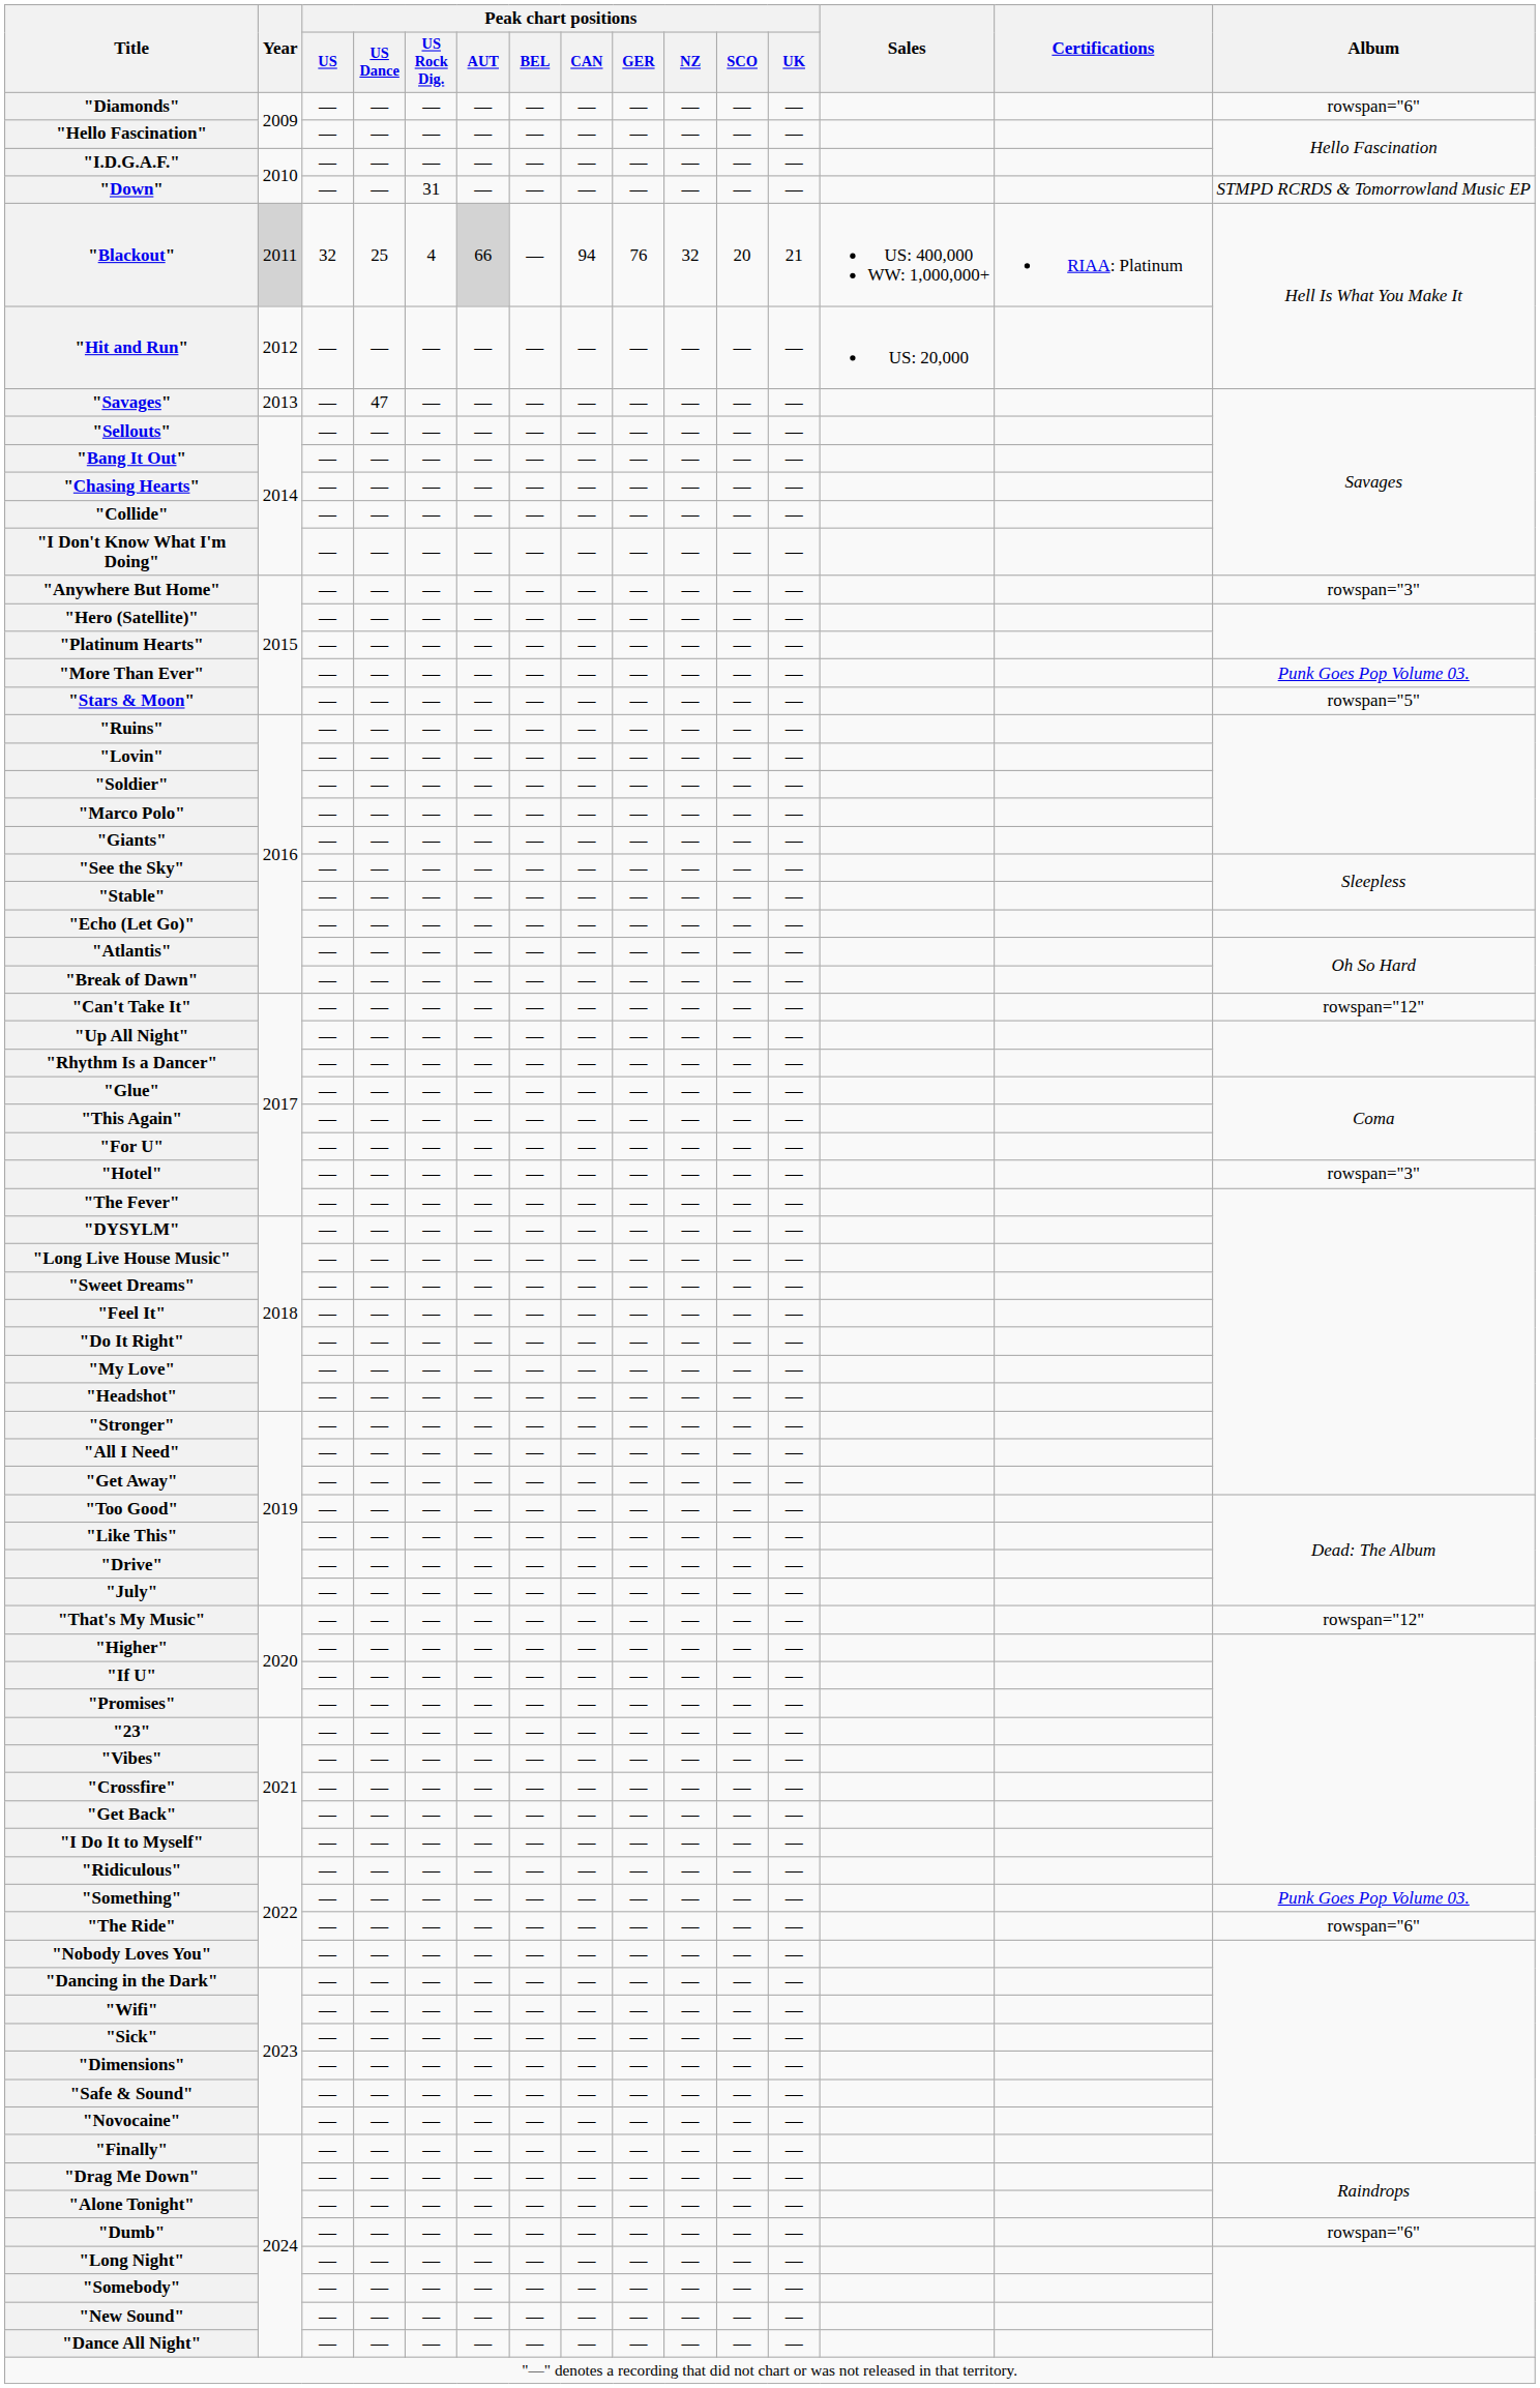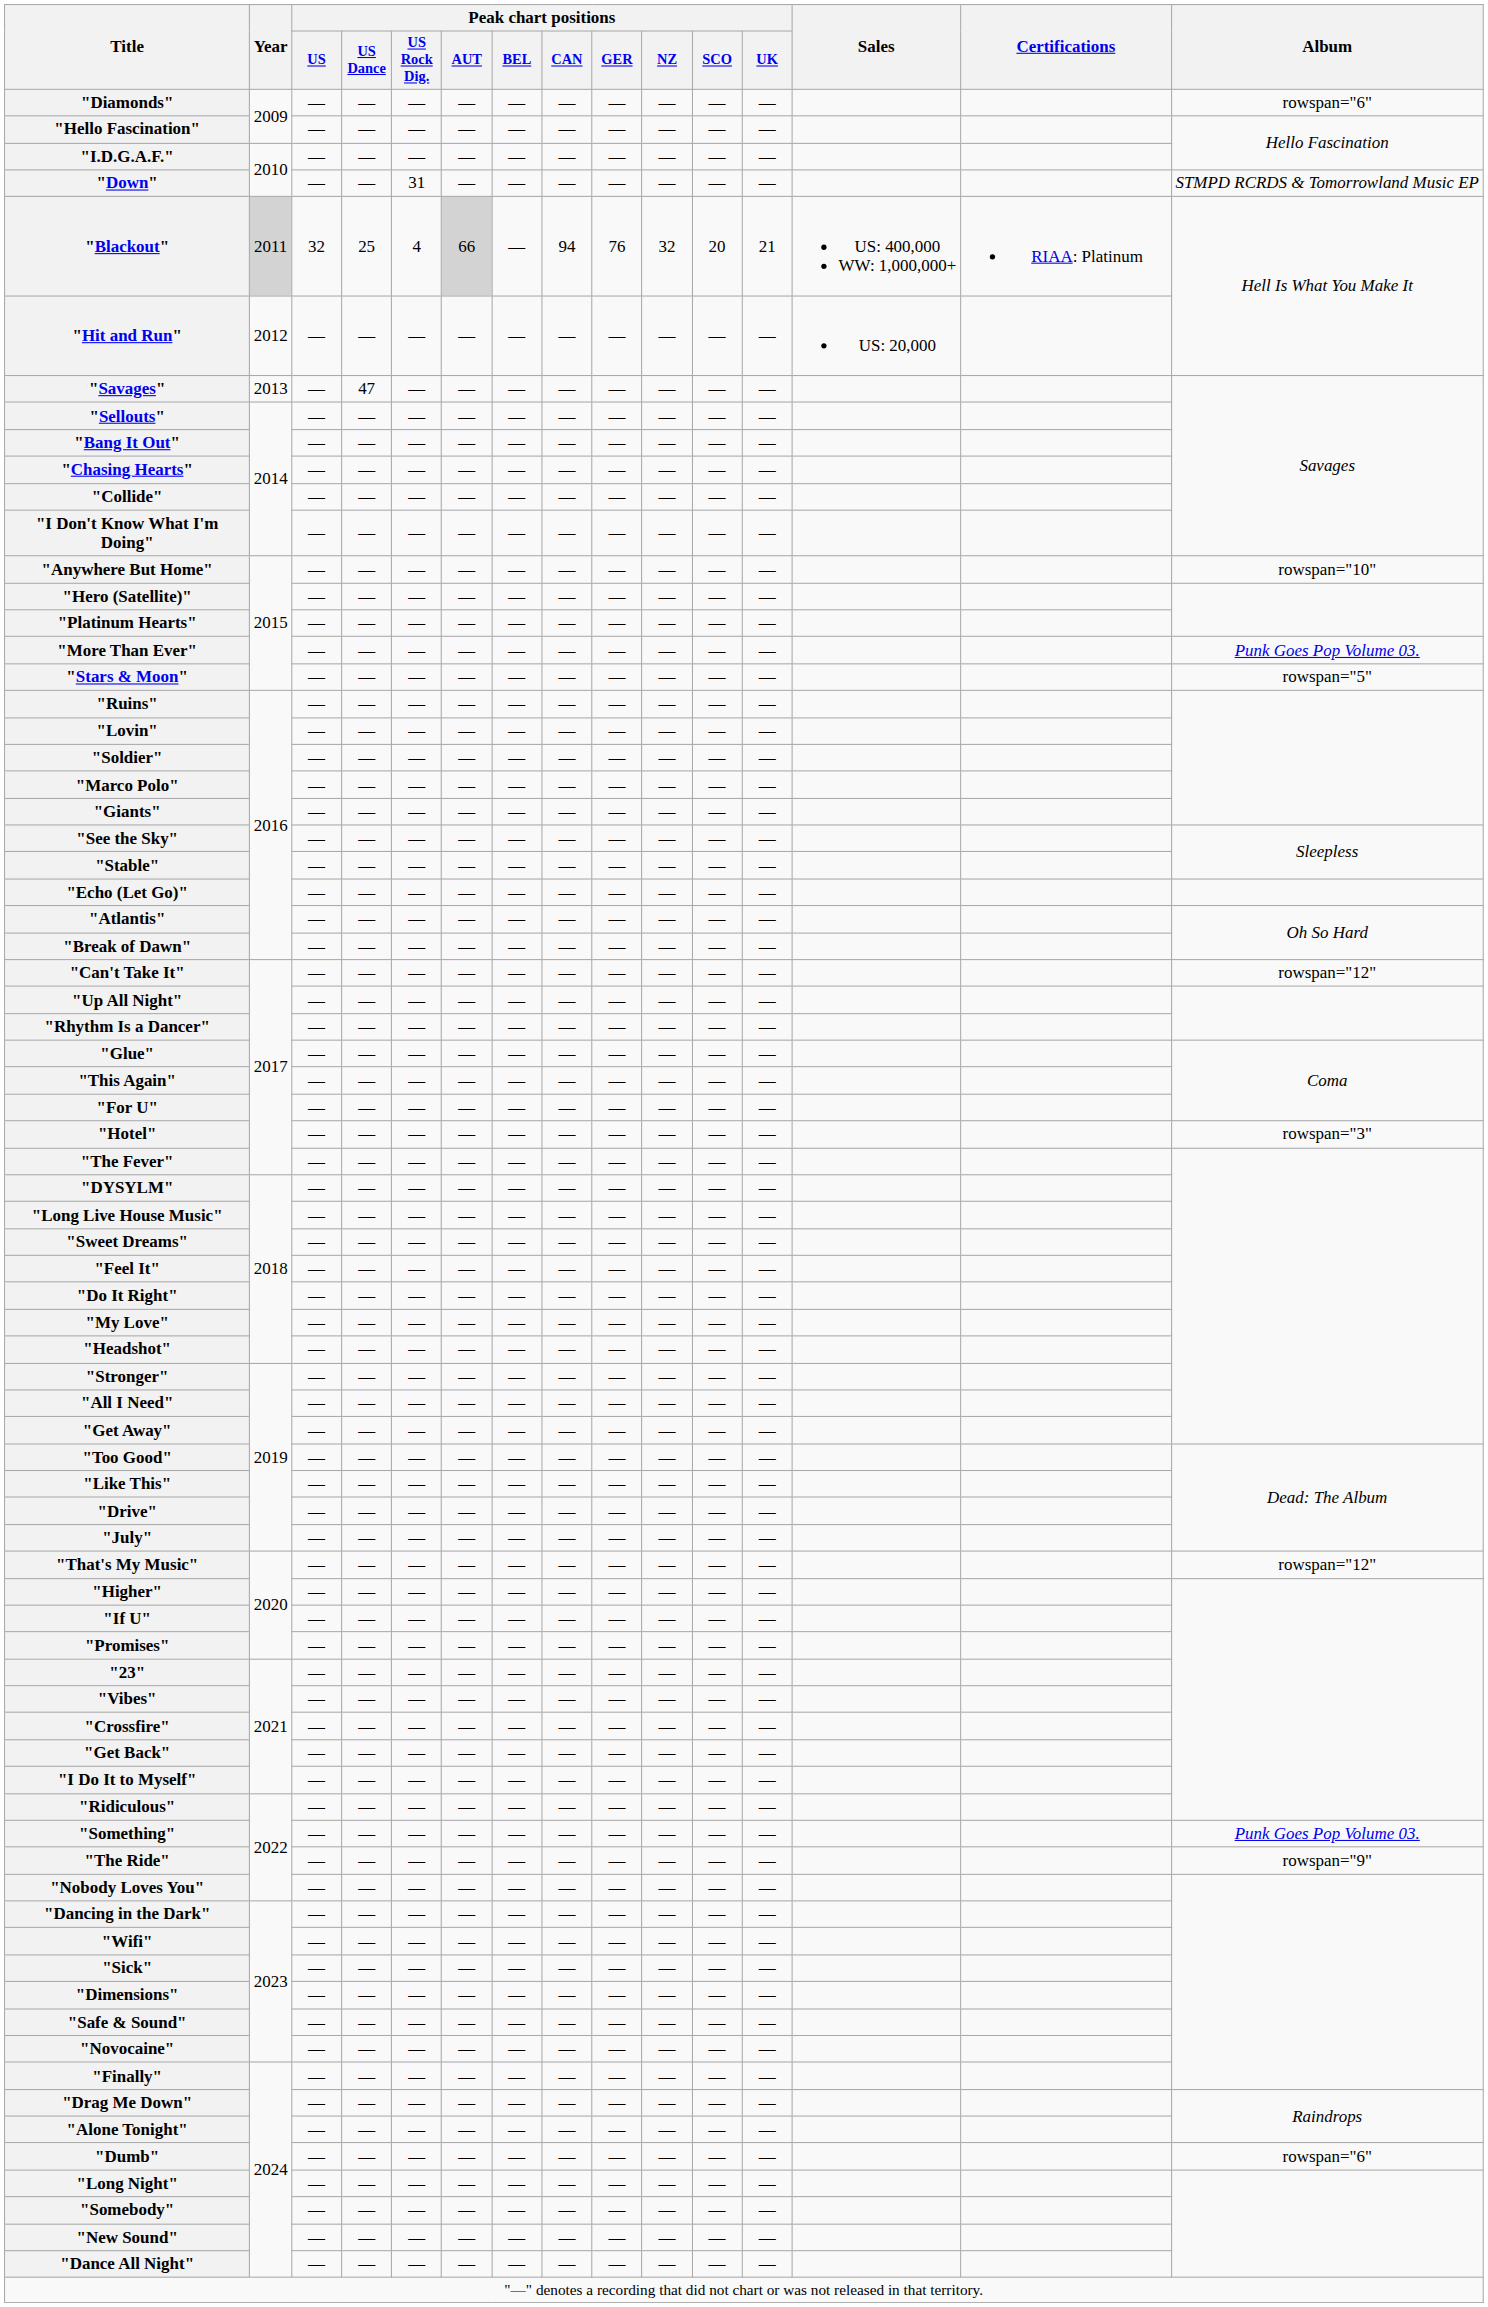"Anywhere But Home" | Album: rowspan="3" -> rowspan="10"
"The Ride" | Album: rowspan="6" -> rowspan="9"
